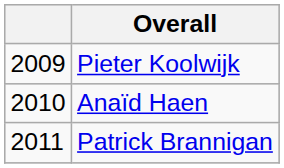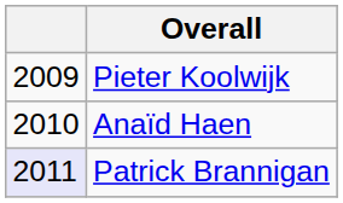Patrick Brannigan | column 1: no background -> lavender background
